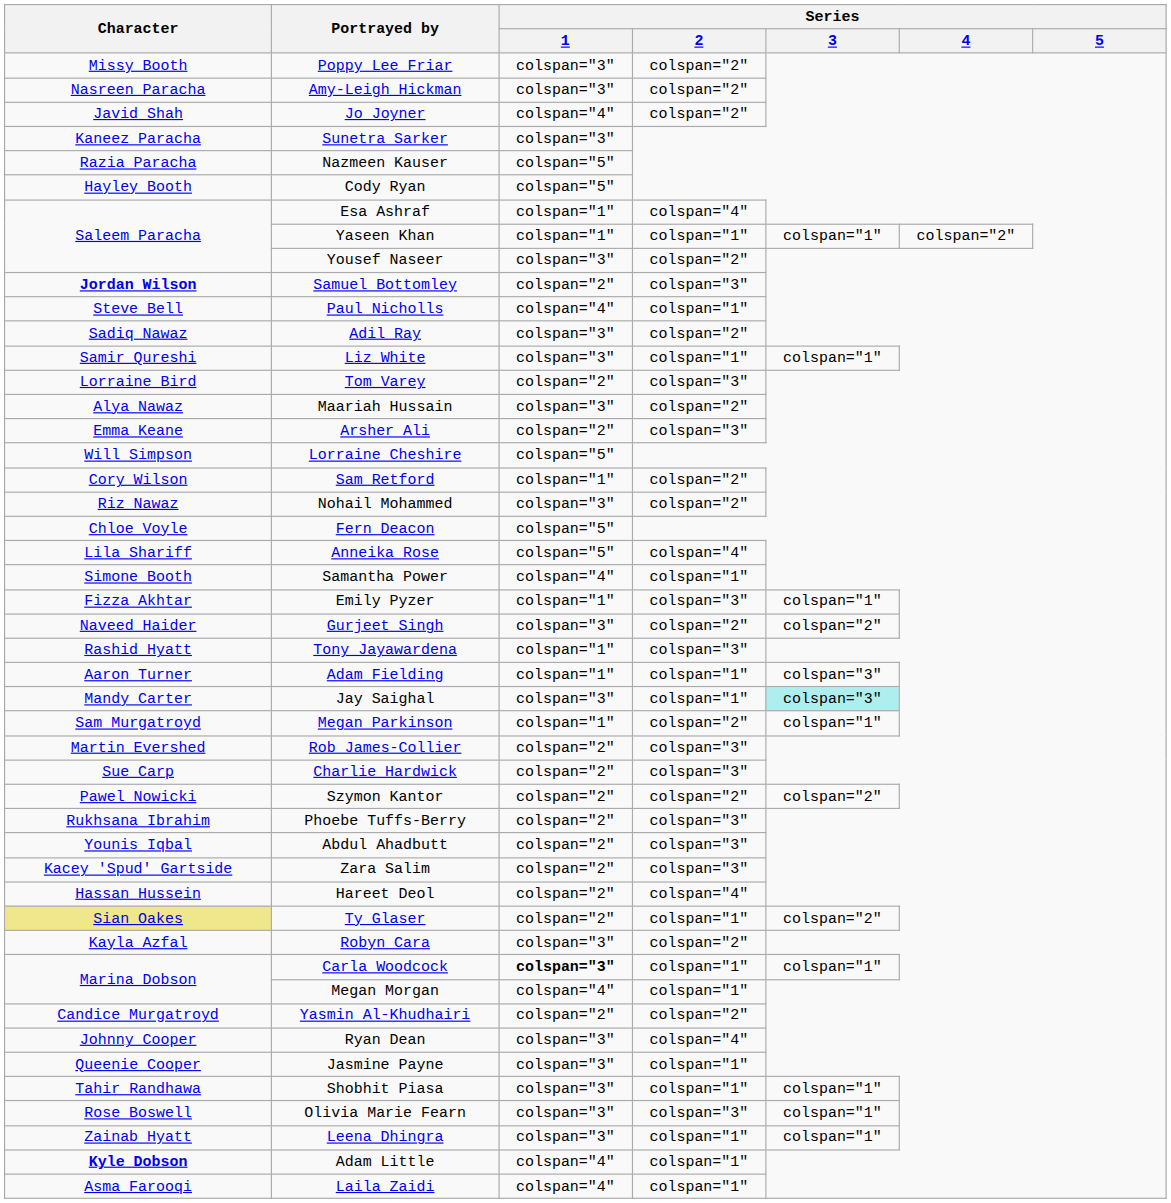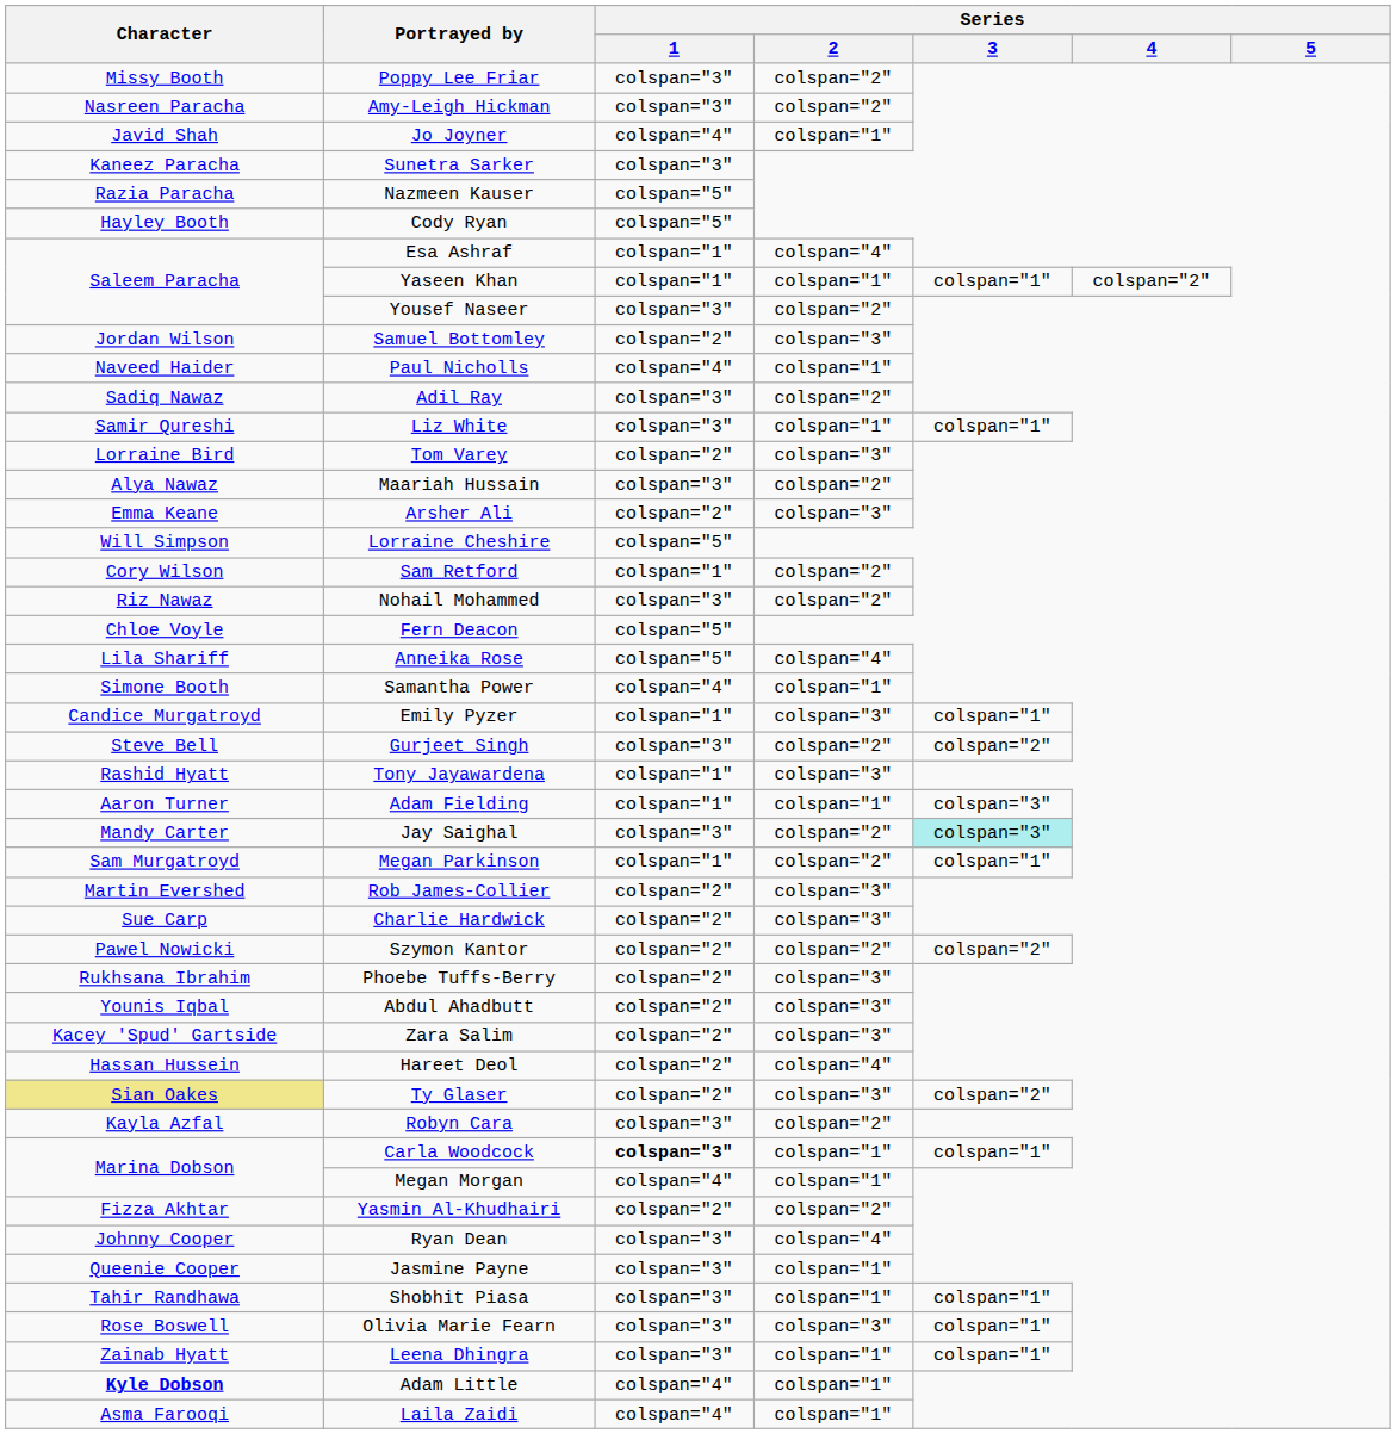Jo Joyner | Series / 2: colspan="2" -> colspan="1"
Samuel Bottomley | Character: bold -> normal
Paul Nicholls | Character: Steve Bell -> Naveed Haider
Emily Pyzer | Character: Fizza Akhtar -> Candice Murgatroyd
Gurjeet Singh | Character: Naveed Haider -> Steve Bell
Jay Saighal | Series / 2: colspan="1" -> colspan="2"
Ty Glaser | Series / 2: colspan="1" -> colspan="3"
Yasmin Al-Khudhairi | Character: Candice Murgatroyd -> Fizza Akhtar
